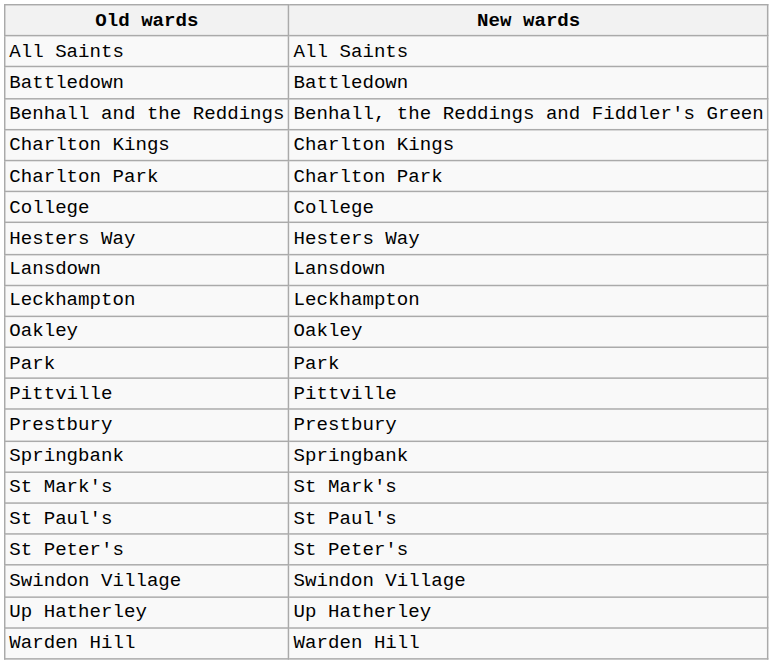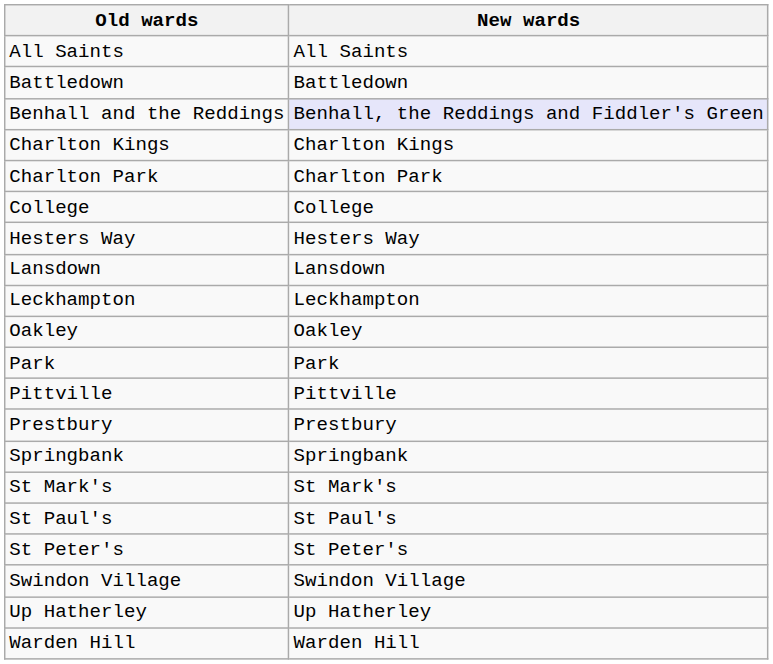Benhall and the Reddings | New wards: no background -> lavender background
